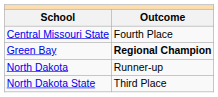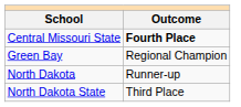Central Missouri State | Outcome: normal -> bold
Green Bay | Outcome: bold -> normal
